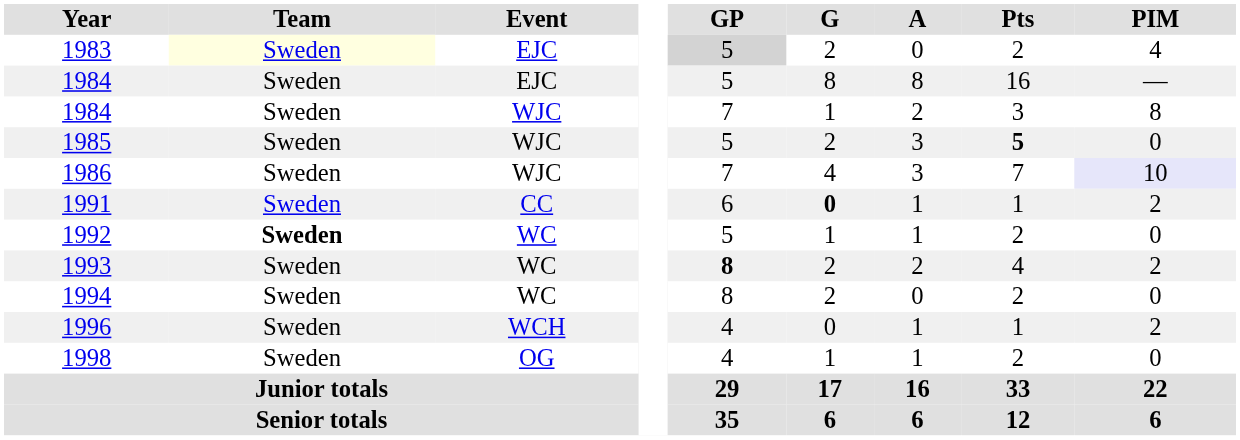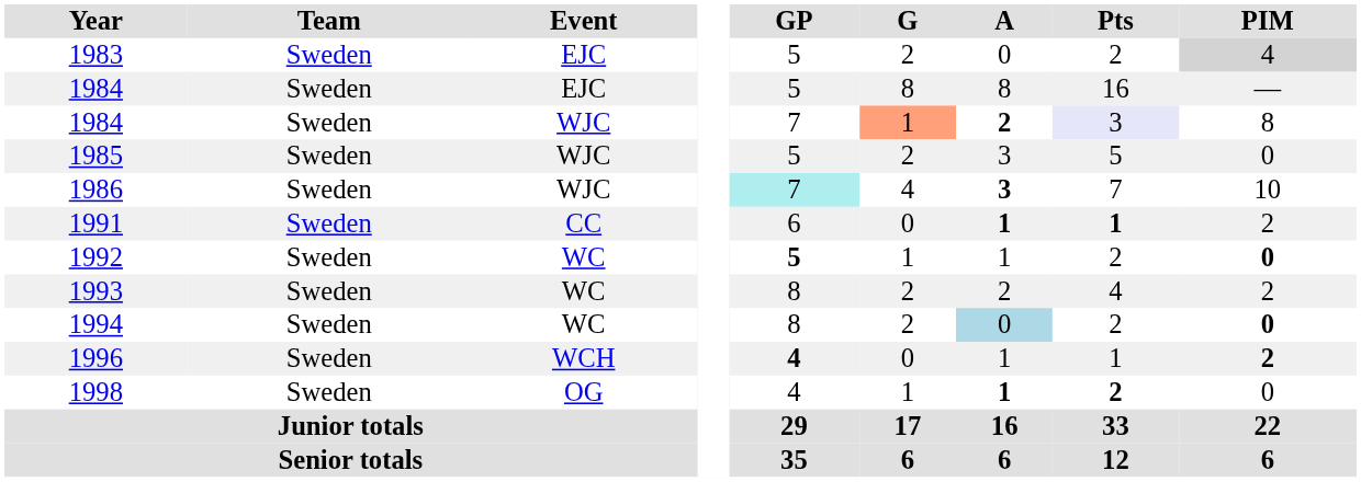1983 | Team: lightyellow background -> no background
1983 | GP: lightgrey background -> no background
1983 | PIM: no background -> lightgrey background
1984 / WJC | G: no background -> lightsalmon background
1984 / WJC | A: normal -> bold
1984 / WJC | Pts: no background -> lavender background
1985 | Pts: bold -> normal
1986 | GP: no background -> paleturquoise background
1986 | A: normal -> bold
1986 | PIM: lavender background -> no background
1991 | G: bold -> normal
1991 | A: normal -> bold
1991 | Pts: normal -> bold
1992 | Team: bold -> normal
1992 | GP: normal -> bold
1992 | PIM: normal -> bold
1993 | GP: bold -> normal
1994 | A: no background -> lightblue background
1994 | PIM: normal -> bold
1996 | GP: normal -> bold
1996 | PIM: normal -> bold
1998 | A: normal -> bold
1998 | Pts: normal -> bold
